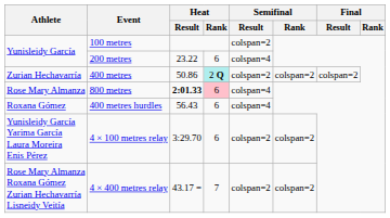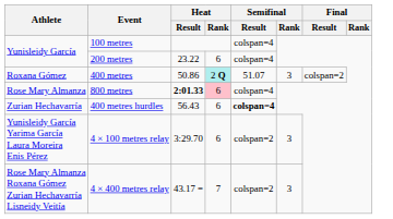100 metres | Semifinal / Result: colspan=2 -> colspan=4
400 metres | Athlete: Zurian Hechavarría -> Roxana Gómez
400 metres | Semifinal / Result: colspan=2 -> 51.07
400 metres | Semifinal / Rank: colspan=2 -> 3
400 metres hurdles | Athlete: Roxana Gómez -> Zurian Hechavarría
400 metres hurdles | Semifinal / Result: normal -> bold
4 × 100 metres relay | Semifinal / Rank: colspan=2 -> 3
4 × 400 metres relay | Semifinal / Rank: colspan=2 -> 3
